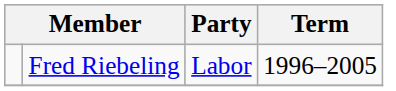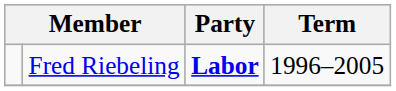Fred Riebeling | Party: normal -> bold
